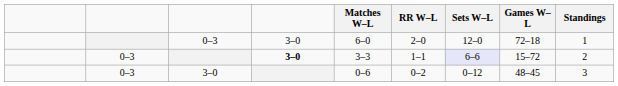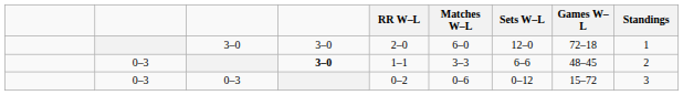columns swapped: RR W–L <-> Matches W–L
row 2 | column 3: 0–3 -> 3–0
row 3 | Sets W–L: lavender background -> no background
row 3 | Games W–L: 15–72 -> 48–45
row 4 | column 3: 3–0 -> 0–3
row 4 | Games W–L: 48–45 -> 15–72
